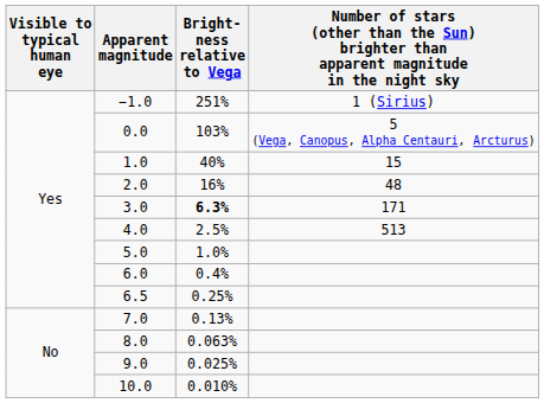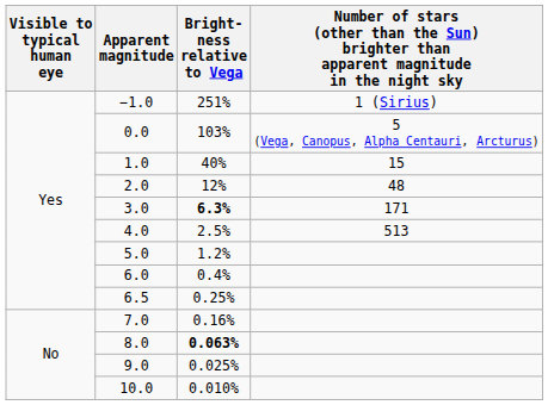2.0 | Bright- ness relative to Vega: 16% -> 12%
5.0 | Bright- ness relative to Vega: 1.0% -> 1.2%
7.0 | Bright- ness relative to Vega: 0.13% -> 0.16%
8.0 | Bright- ness relative to Vega: normal -> bold
